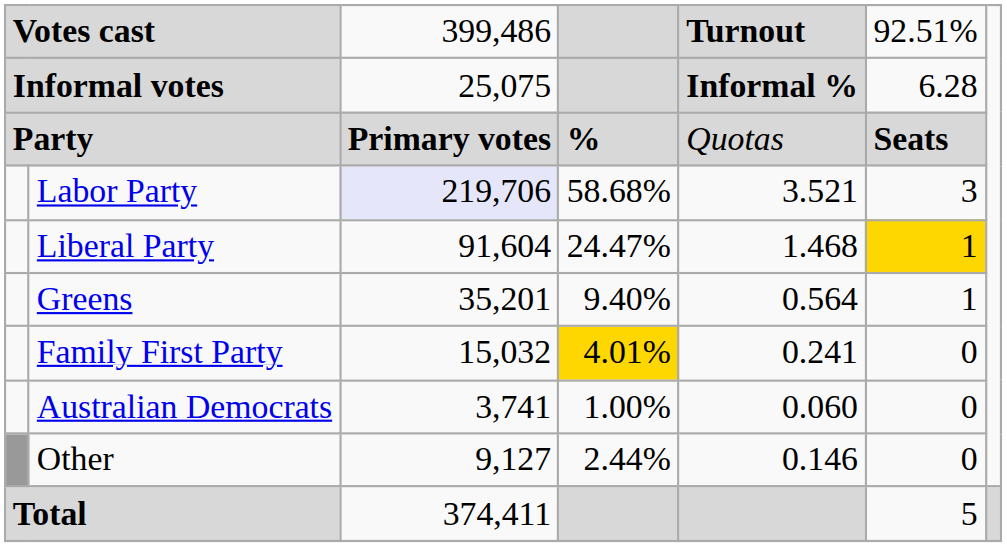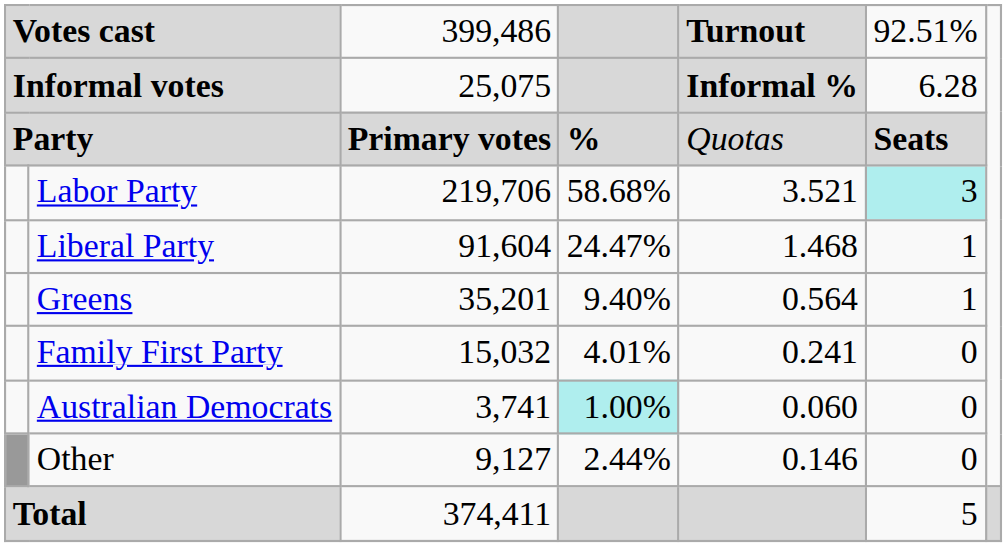Labor Party | column 3: lavender background -> no background
Labor Party | column 6: no background -> paleturquoise background
Liberal Party | column 6: gold background -> no background
Family First Party | column 4: gold background -> no background
Australian Democrats | column 4: no background -> paleturquoise background
